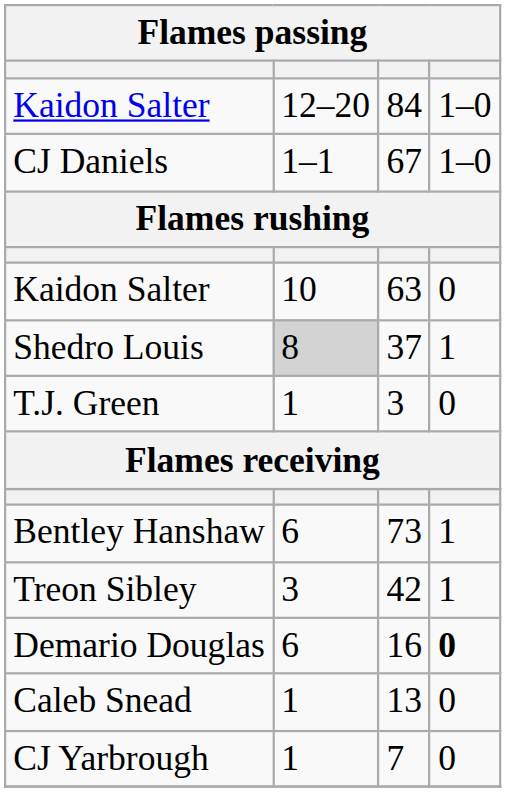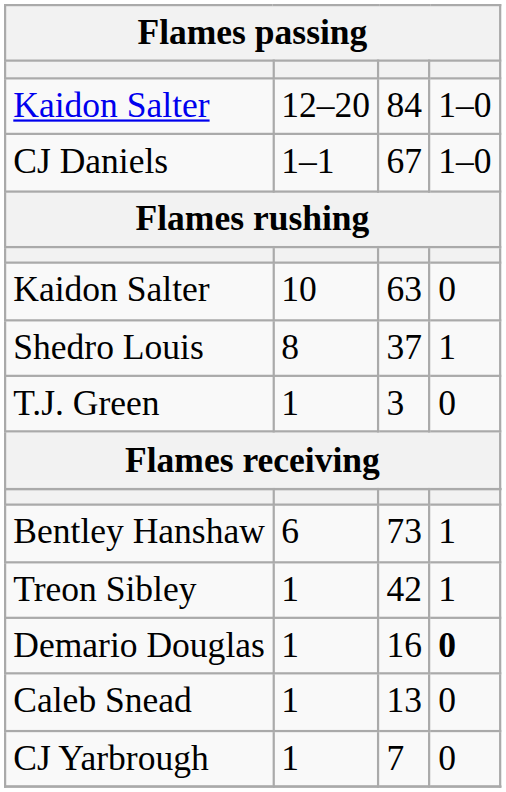Shedro Louis | column 2: lightgrey background -> no background
Treon Sibley | column 2: 3 -> 1
Demario Douglas | column 2: 6 -> 1
